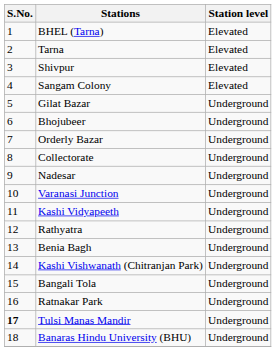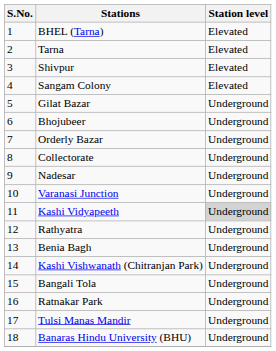Kashi Vidyapeeth | Station level: no background -> lightgrey background
Tulsi Manas Mandir | S.No.: bold -> normal
